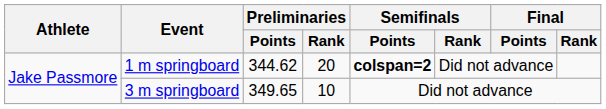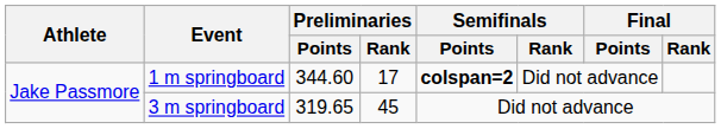1 m springboard | Preliminaries / Points: 344.62 -> 344.60
1 m springboard | Preliminaries / Rank: 20 -> 17
3 m springboard | Preliminaries / Points: 349.65 -> 319.65
3 m springboard | Preliminaries / Rank: 10 -> 45
